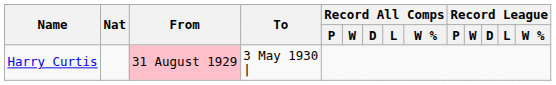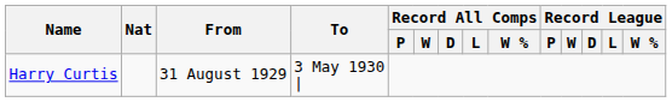Harry Curtis | From: pink background -> no background
